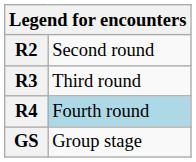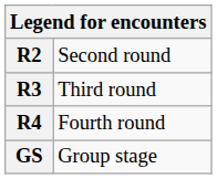R4 | column 2: lightblue background -> no background
